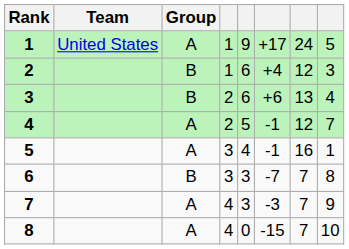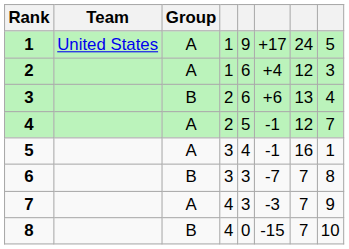row 3 | Group: B -> A
row 9 | Group: A -> B
